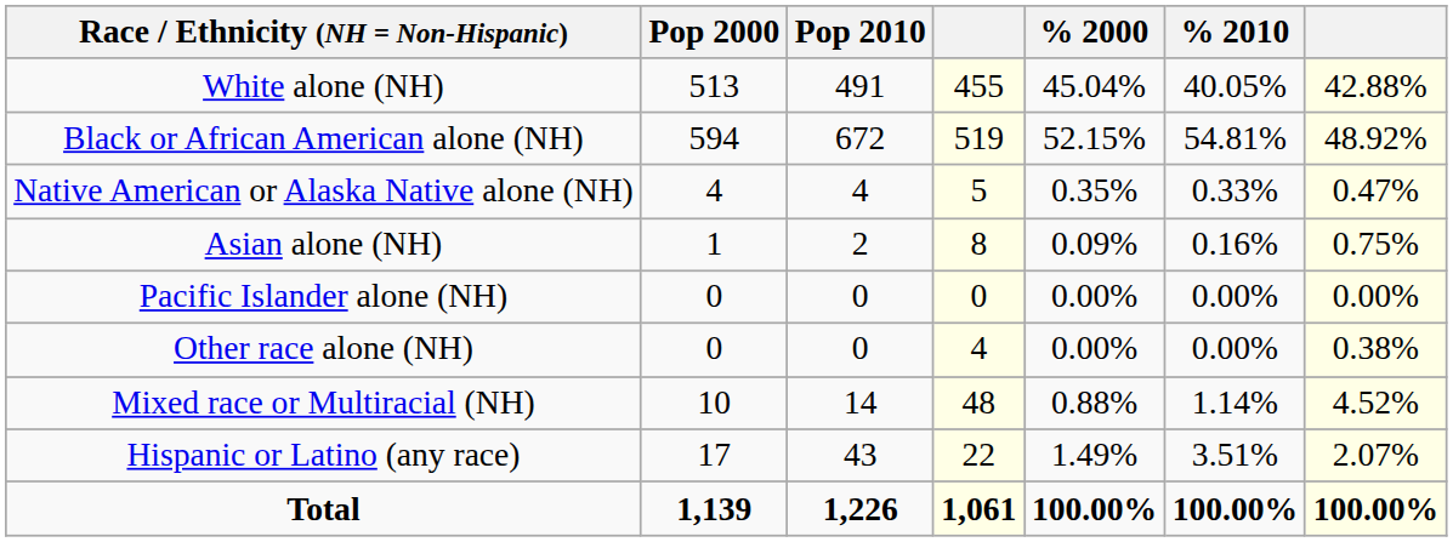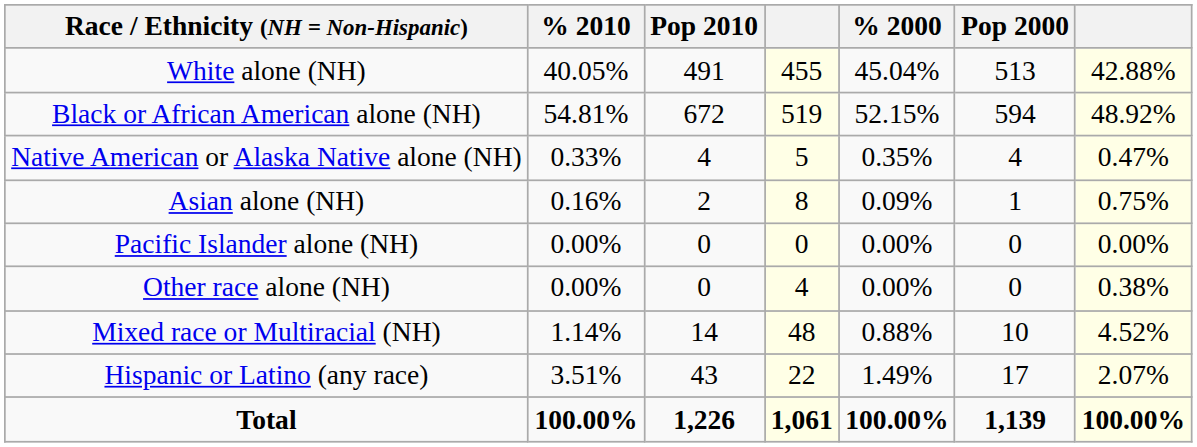columns swapped: Pop 2000 <-> % 2010
